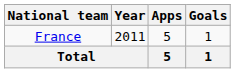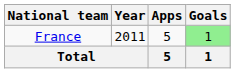France | Goals: no background -> lightgreen background
